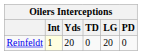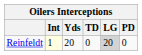Reinfeldt | LG: no background -> lightgrey background
